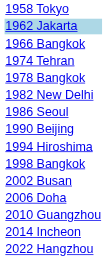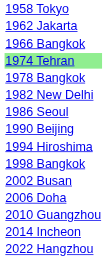1962 Jakarta | column 1: lightblue background -> no background
1974 Tehran | column 1: no background -> lightgreen background
